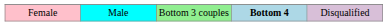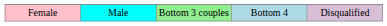Female | column 4: bold -> normal
